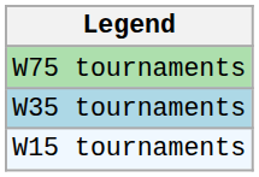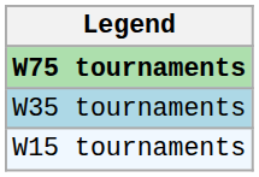row 2 | column 1: normal -> bold
